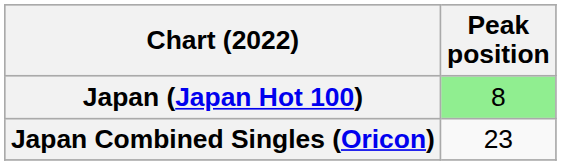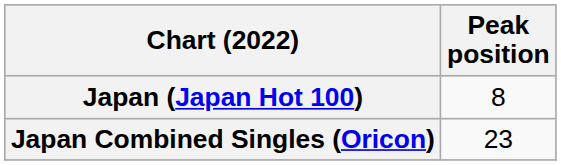Japan (Japan Hot 100) | Peak position: lightgreen background -> no background
